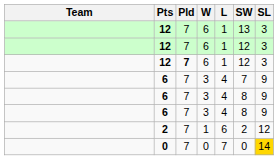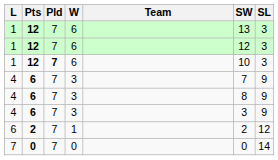columns swapped: Team <-> L
row 4 | SW: 12 -> 10
row 7 | SW: 8 -> 3
row 9 | SL: gold background -> no background
